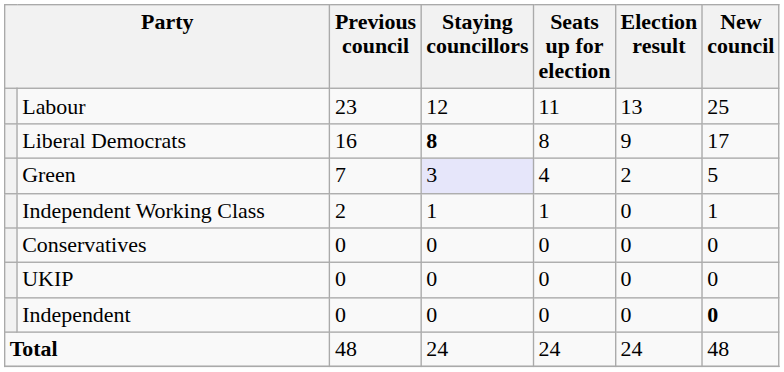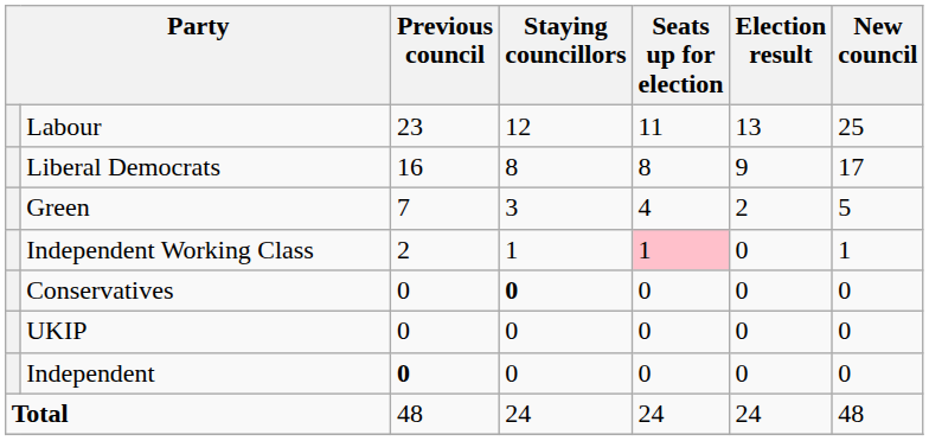Liberal Democrats | Staying councillors: bold -> normal
Green | Staying councillors: lavender background -> no background
Independent Working Class | Seats up for election: no background -> pink background
Conservatives | Staying councillors: normal -> bold
Independent | Previous council: normal -> bold
Independent | New council: bold -> normal
